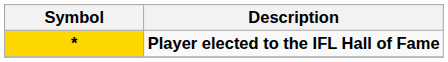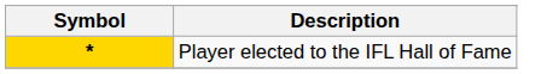* | Description: bold -> normal
